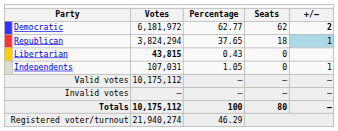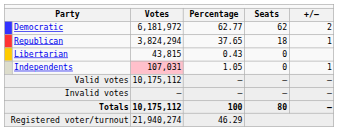Democratic | column 6: bold -> normal
Republican | column 6: lightblue background -> no background
Libertarian | column 3: bold -> normal
Independents | column 3: no background -> pink background
